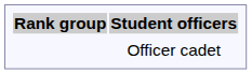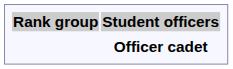Officer cadet | Student officers: normal -> bold
